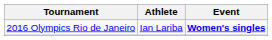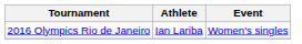2016 Olympics Rio de Janeiro | Event: bold -> normal
